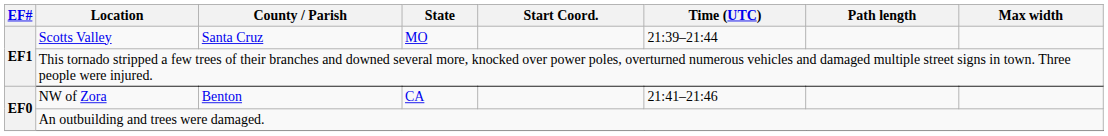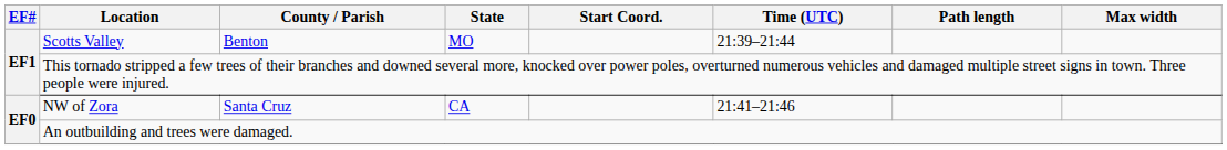Scotts Valley | County / Parish: Santa Cruz -> Benton
NW of Zora | County / Parish: Benton -> Santa Cruz
